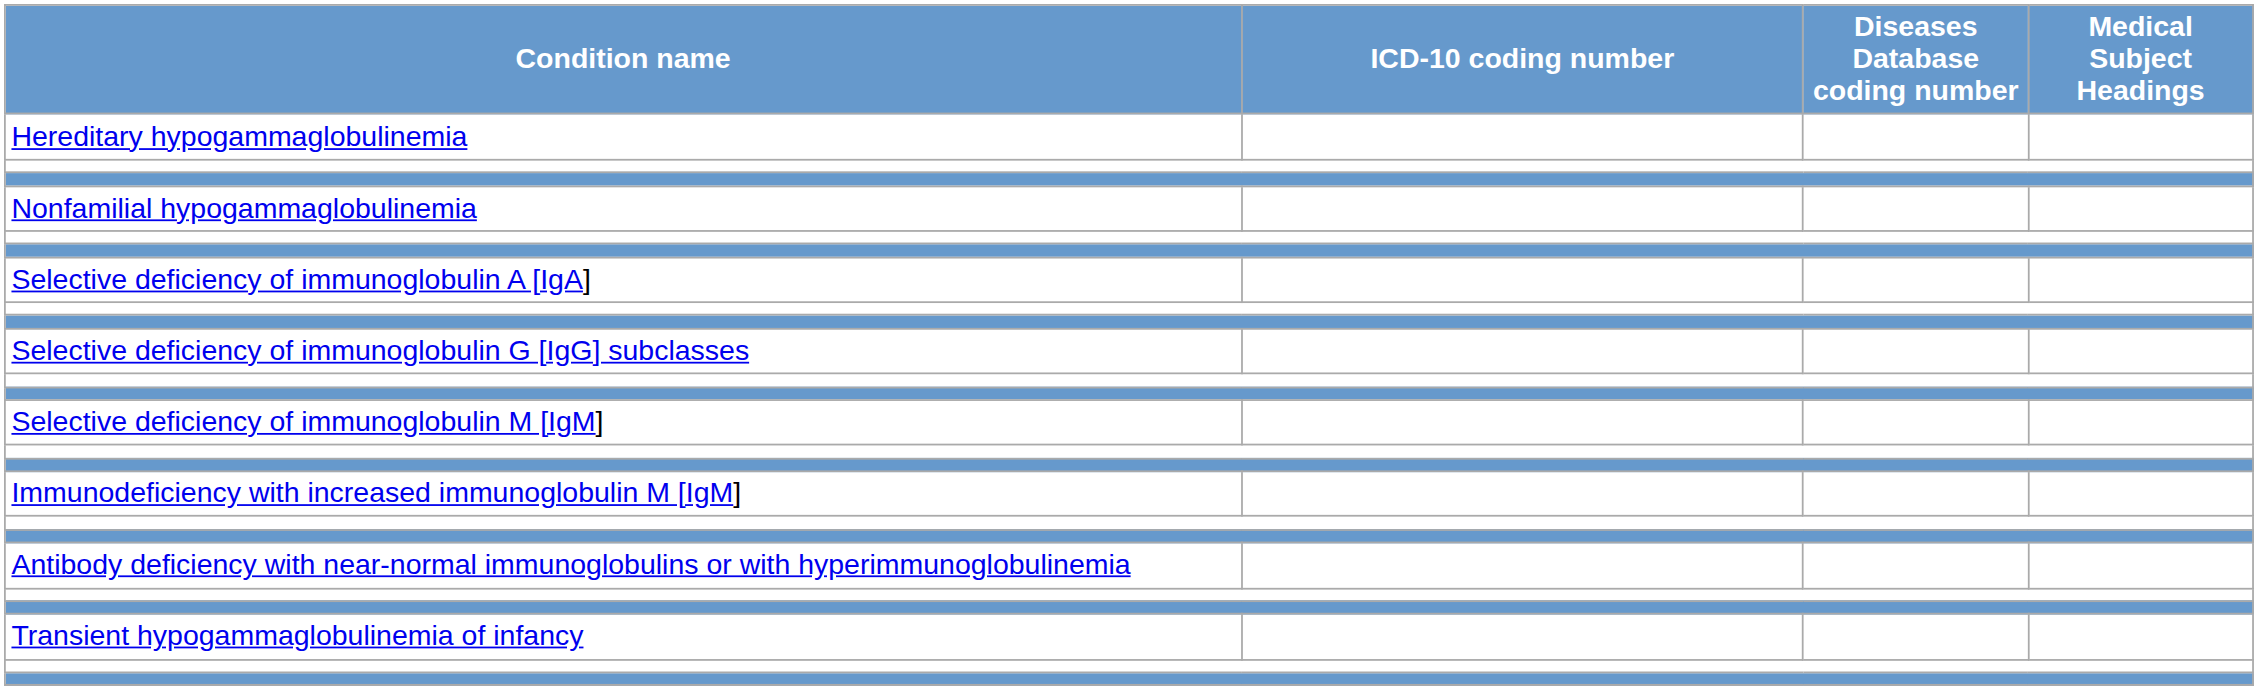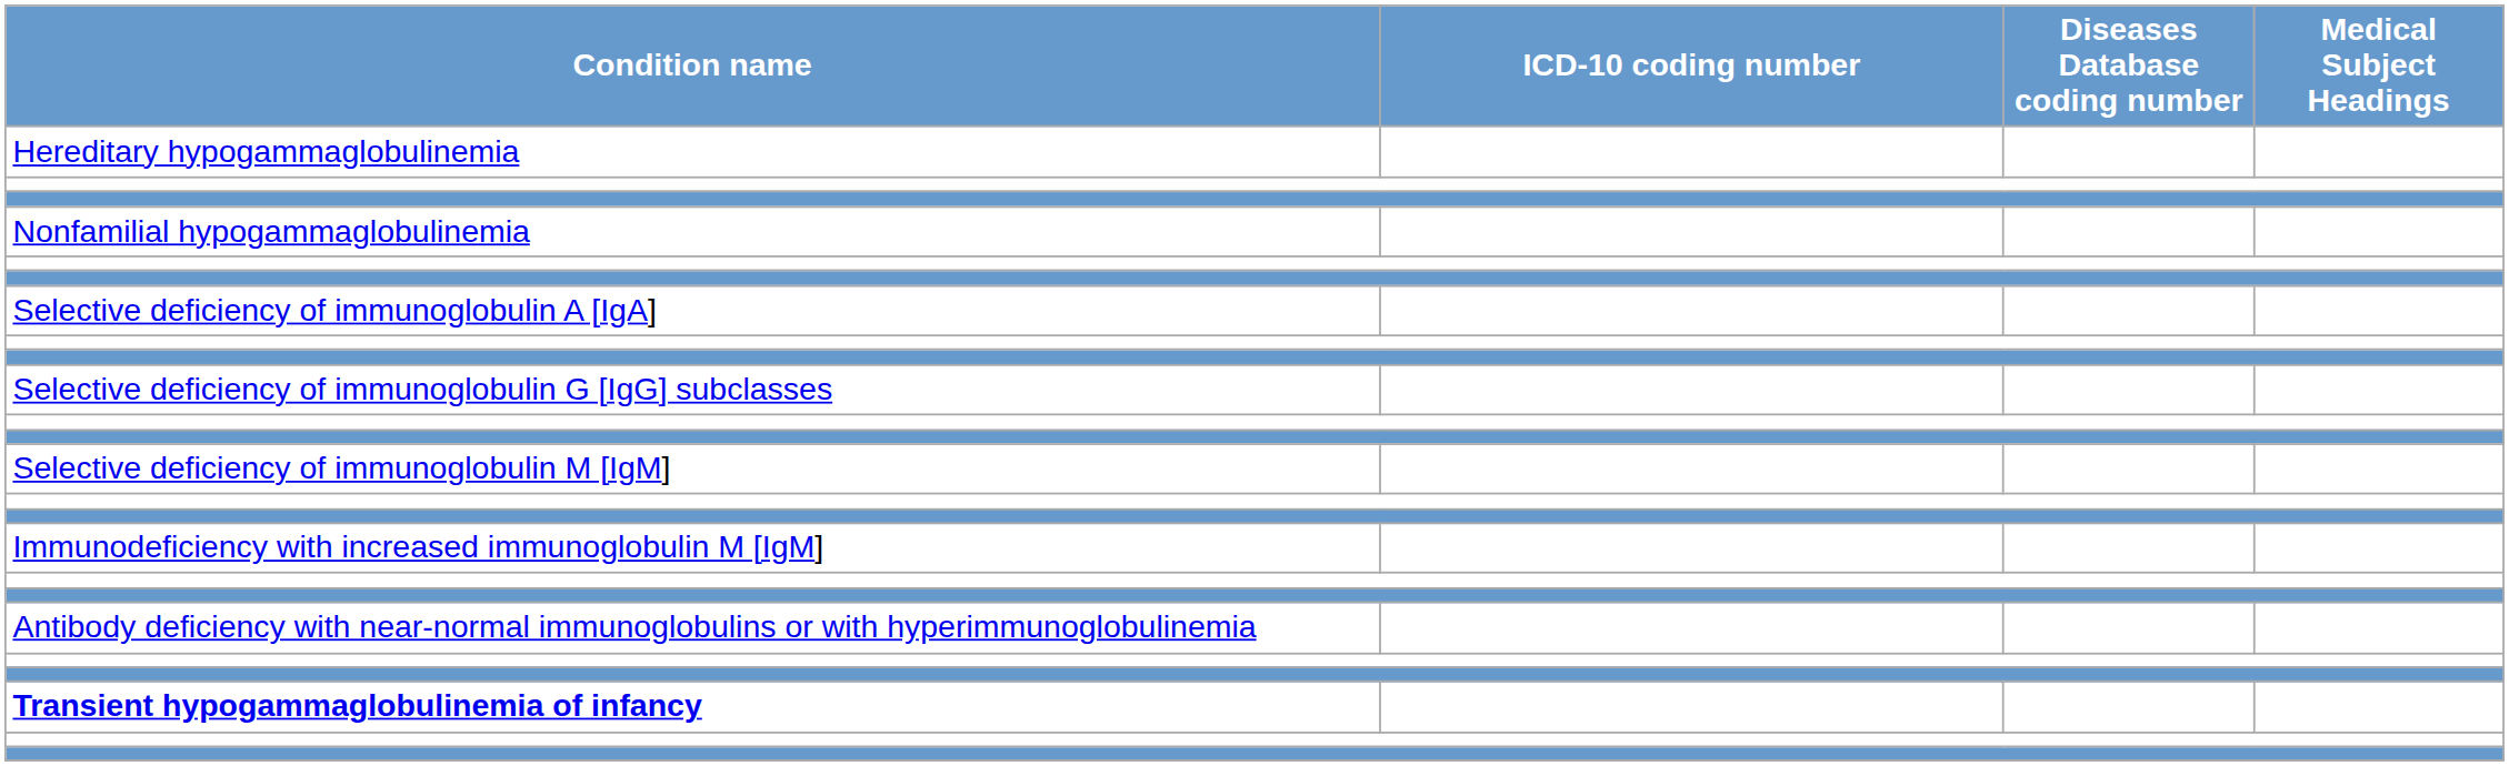Transient hypogammaglobulinemia of infancy | Condition name: normal -> bold
